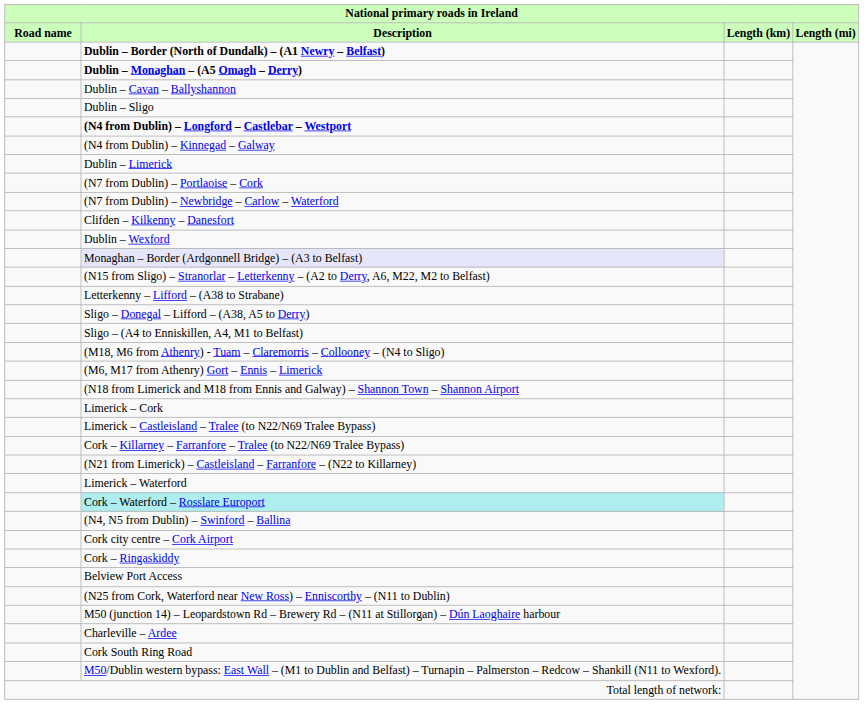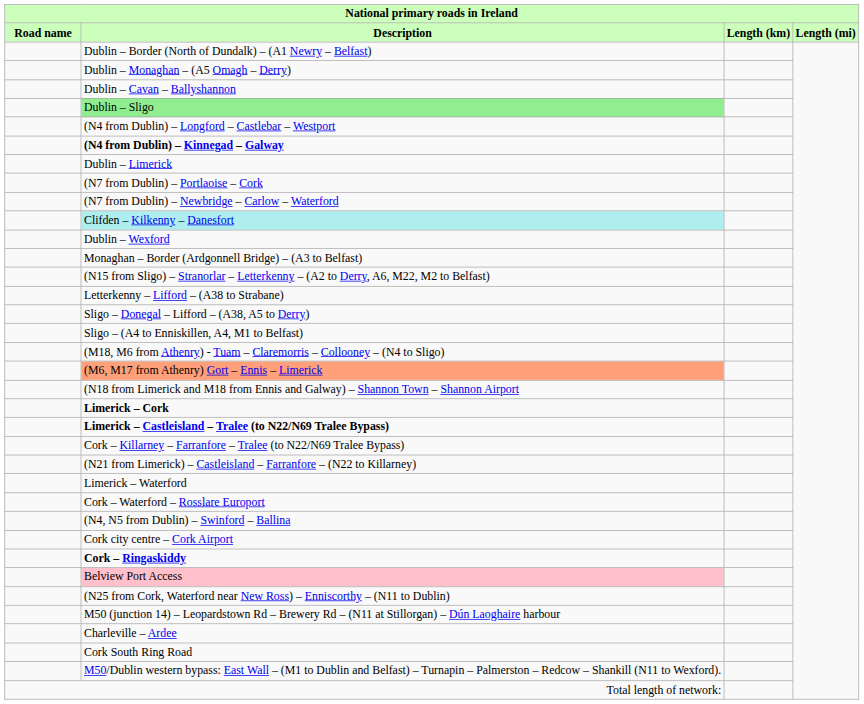Dublin – Border (North of Dundalk) – (A1 Newry – Belfast) | Description: bold -> normal
Dublin – Monaghan – (A5 Omagh – Derry) | Description: bold -> normal
Dublin – Sligo | Description: no background -> lightgreen background
(N4 from Dublin) – Longford – Castlebar – Westport | Description: bold -> normal
(N4 from Dublin) – Kinnegad – Galway | Description: normal -> bold
Clifden – Kilkenny – Danesfort | Description: no background -> paleturquoise background
Monaghan – Border (Ardgonnell Bridge) – (A3 to Belfast) | Description: lavender background -> no background
(M6, M17 from Athenry) Gort – Ennis – Limerick | Description: no background -> lightsalmon background
Limerick – Cork | Description: normal -> bold
Limerick – Castleisland – Tralee (to N22/N69 Tralee Bypass) | Description: normal -> bold
Cork – Waterford – Rosslare Europort | Description: paleturquoise background -> no background
Cork – Ringaskiddy | Description: normal -> bold
Belview Port Access | Description: no background -> pink background
